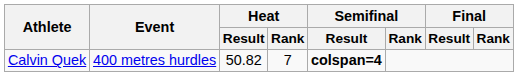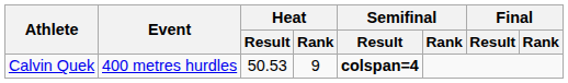Calvin Quek | Heat / Result: 50.82 -> 50.53
Calvin Quek | Heat / Rank: 7 -> 9
